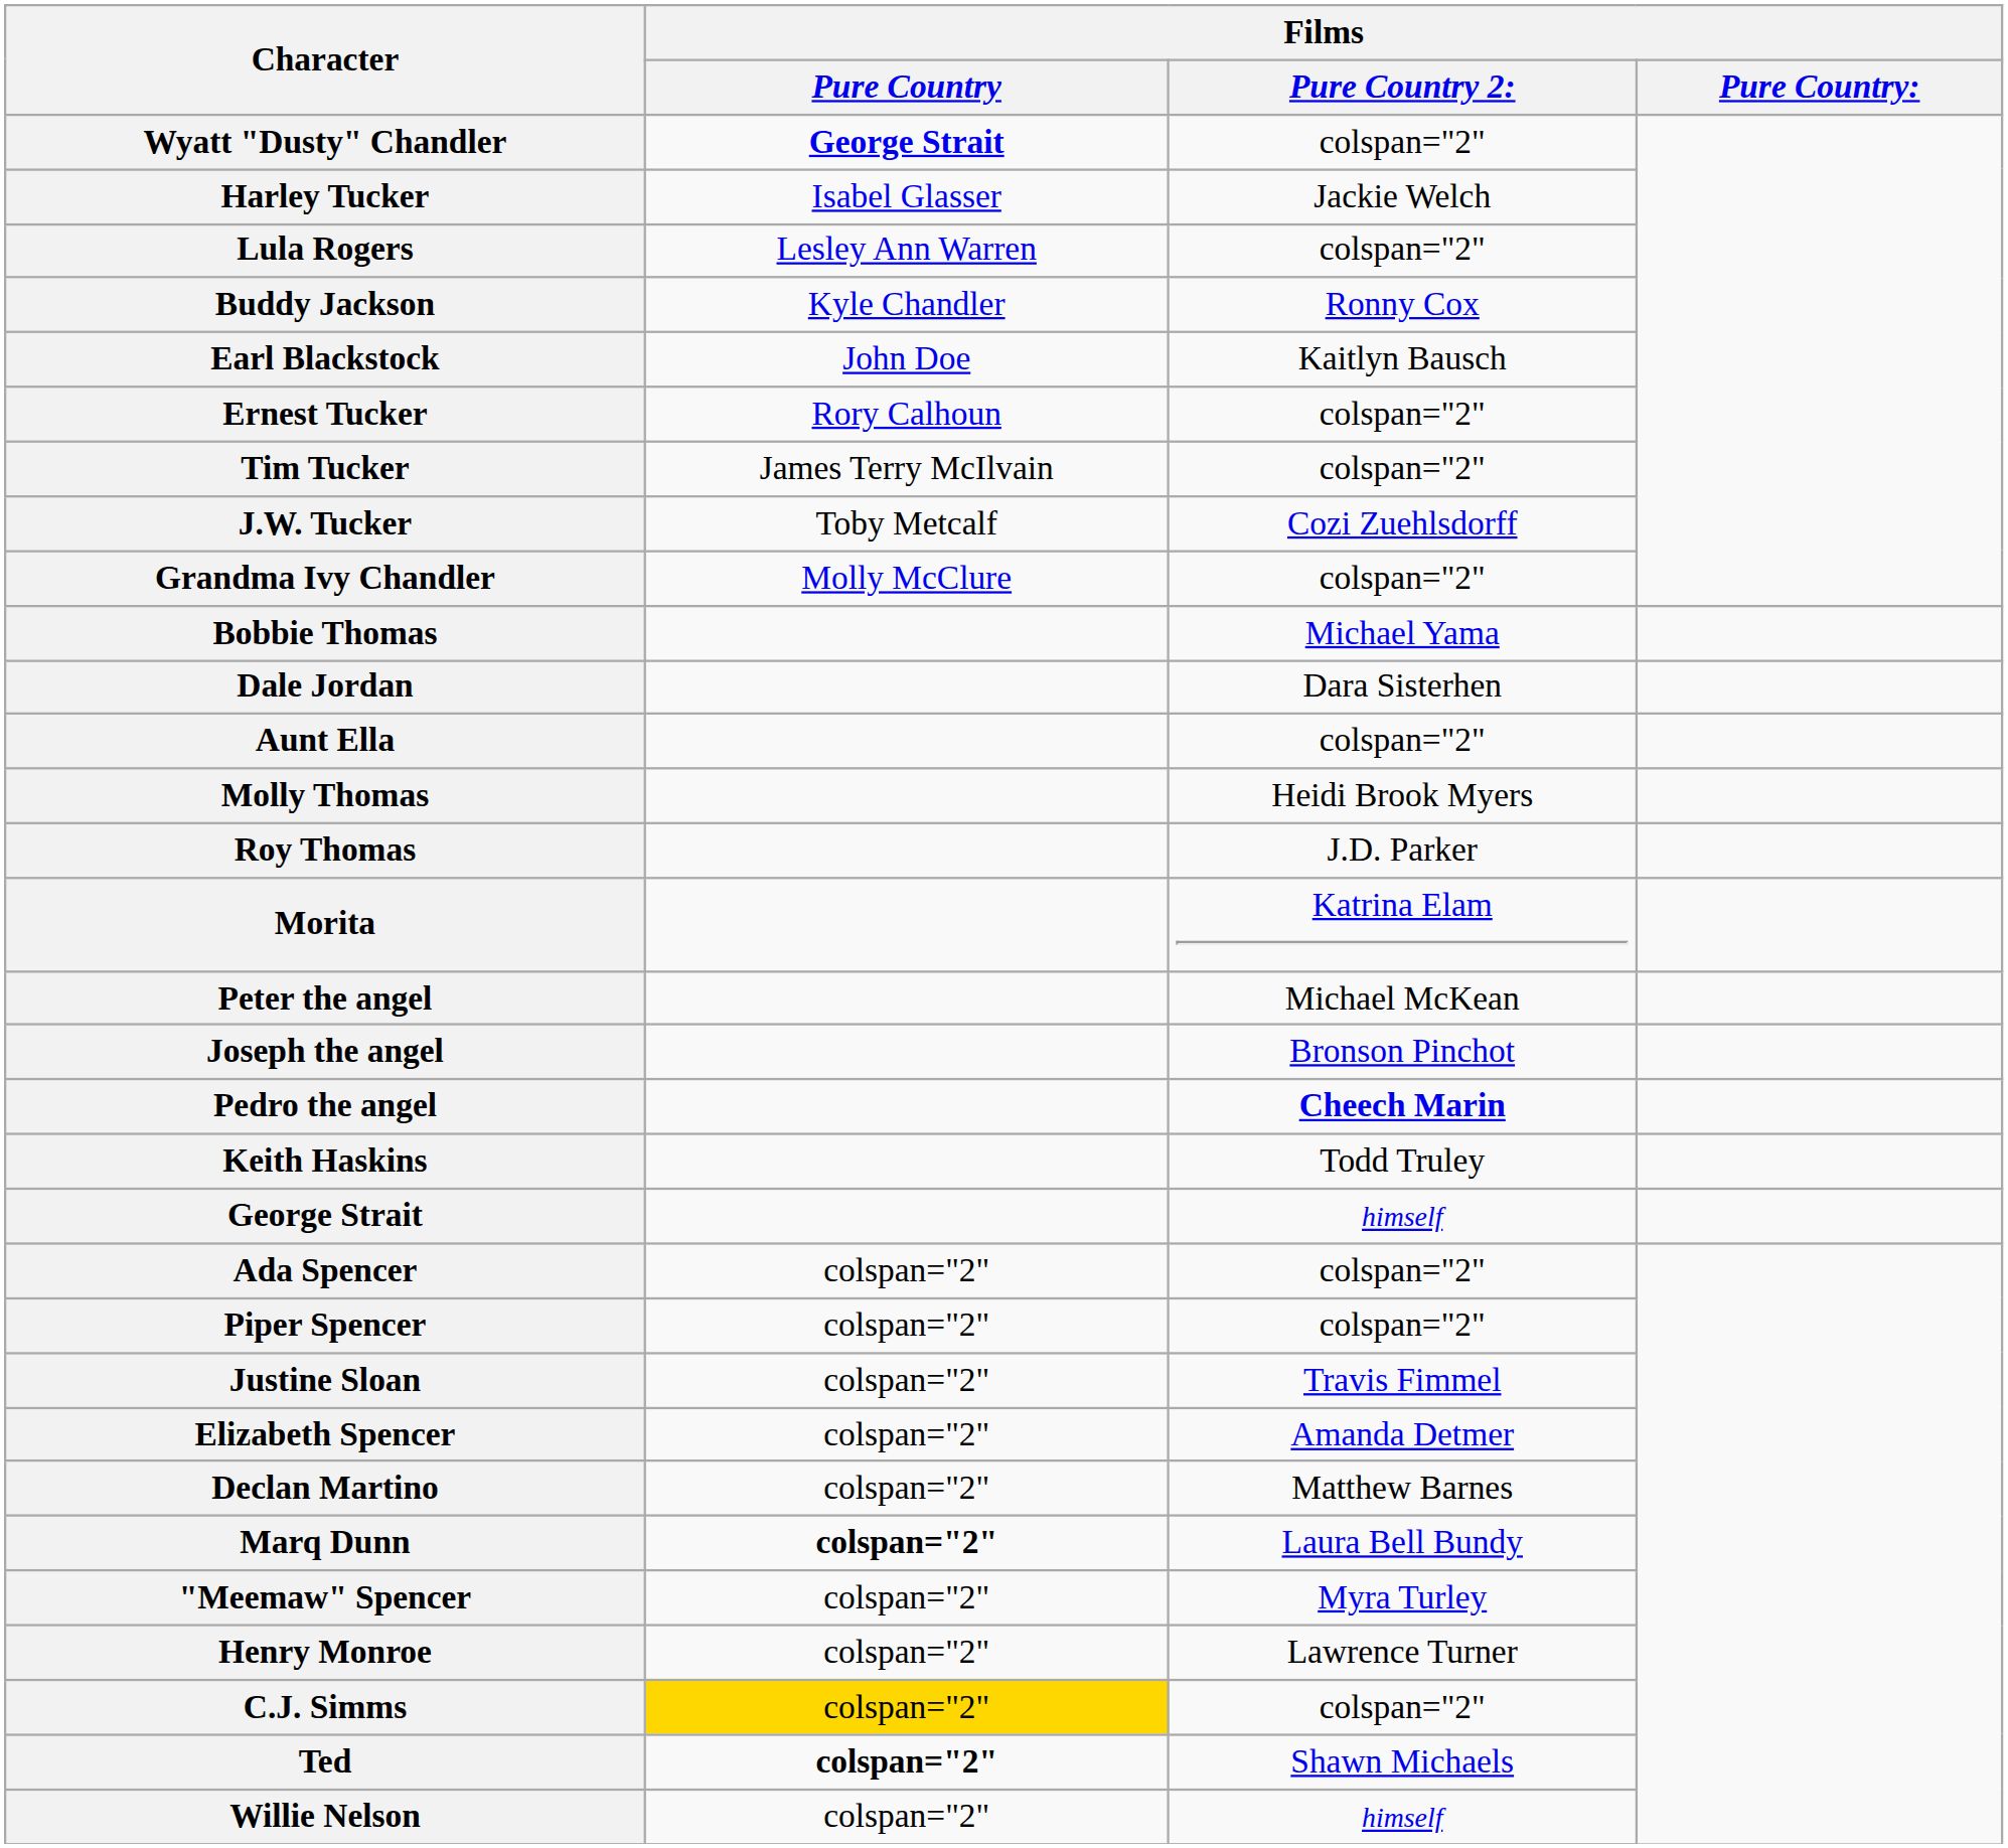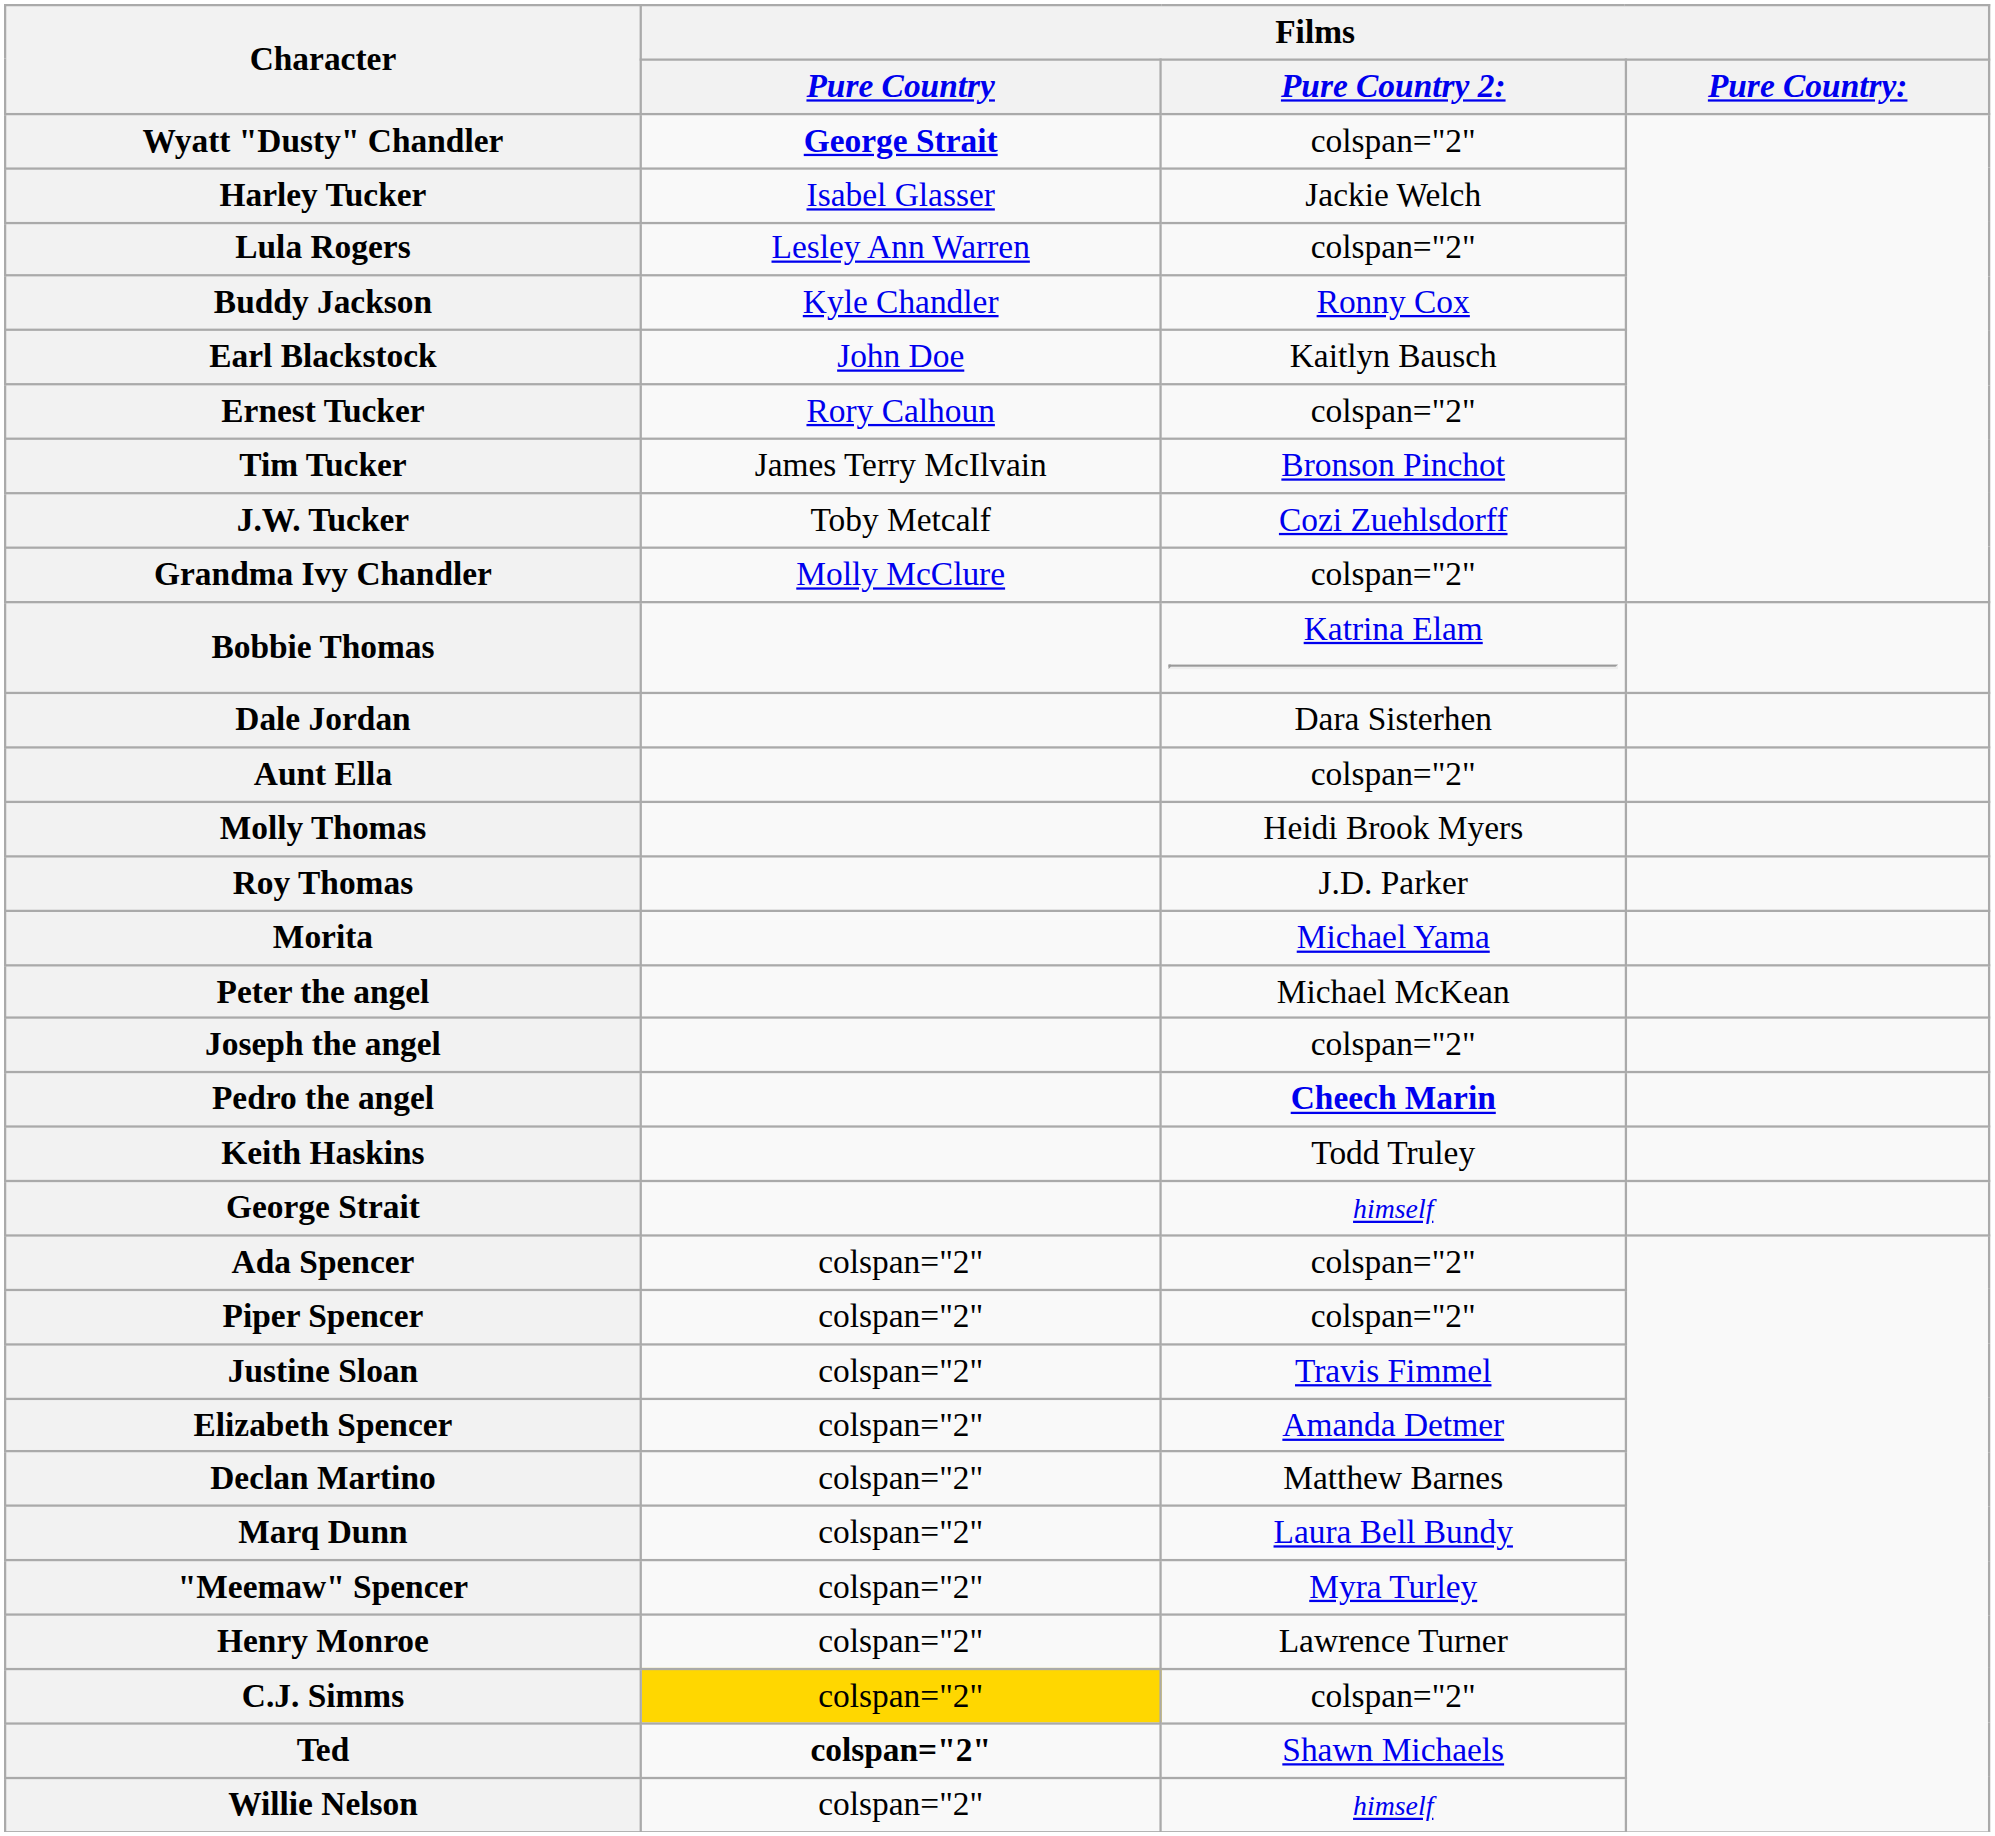Tim Tucker | Films / Pure Country 2:: colspan="2" -> Bronson Pinchot
Bobbie Thomas | Films / Pure Country 2:: Michael Yama -> Katrina Elam
Morita | Films / Pure Country 2:: Katrina Elam -> Michael Yama
Joseph the angel | Films / Pure Country 2:: Bronson Pinchot -> colspan="2"
Marq Dunn | Films / Pure Country: bold -> normal
